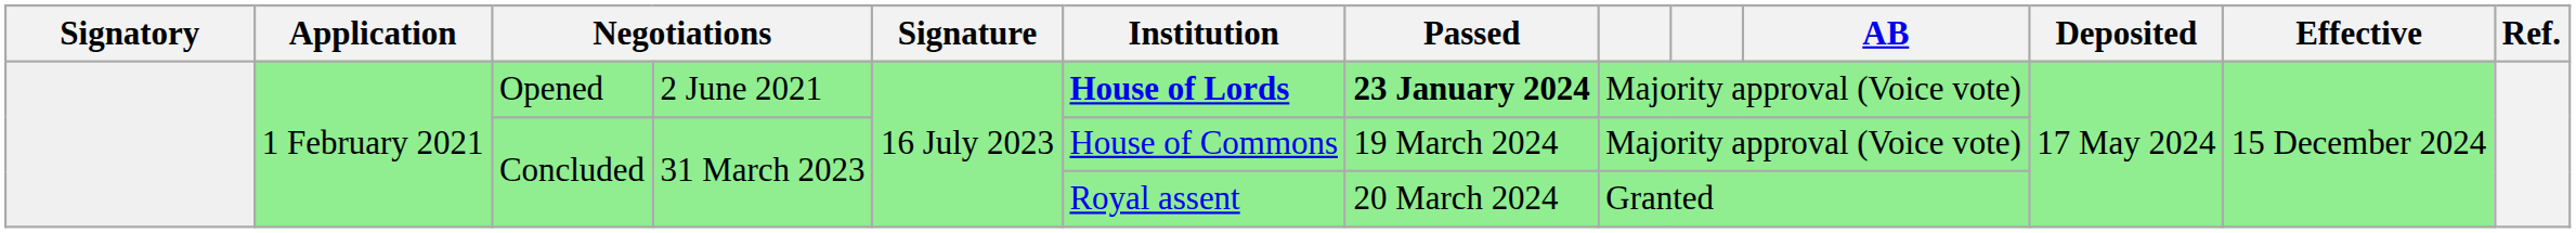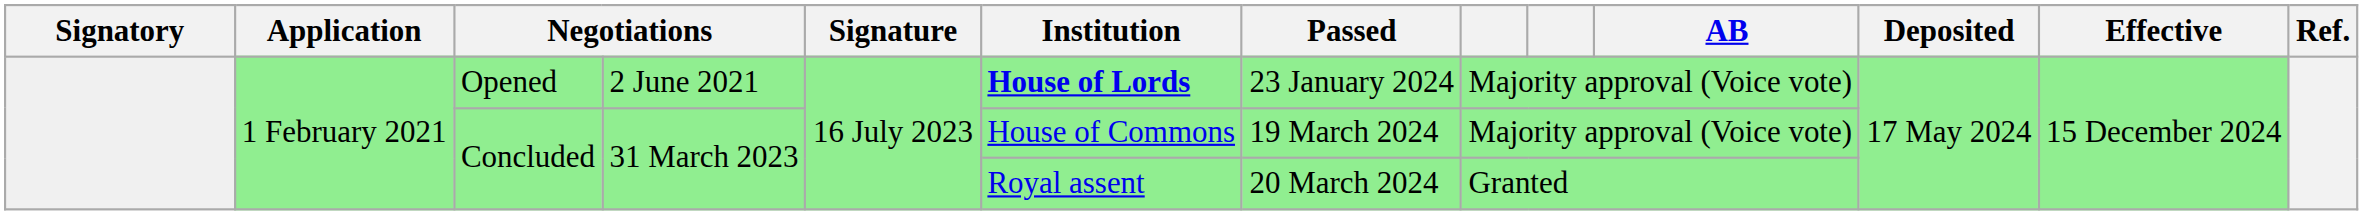Opened | Passed: bold -> normal
